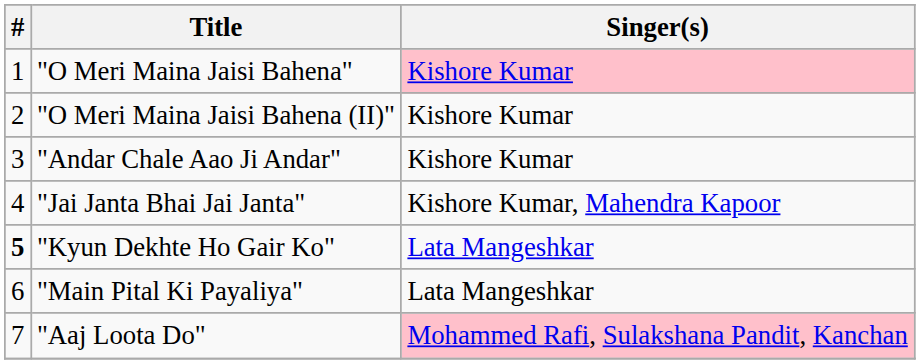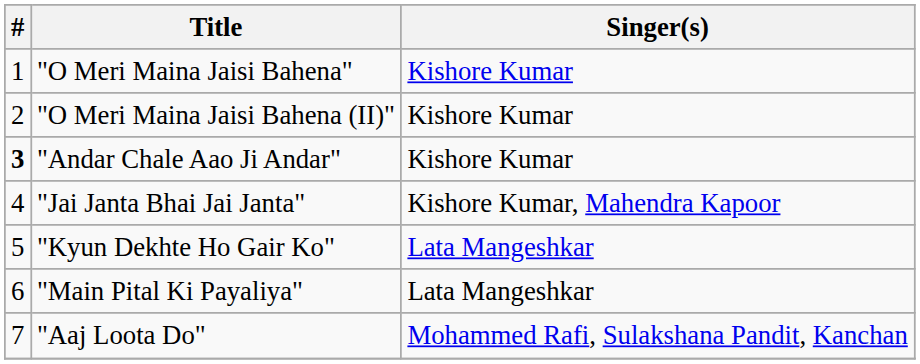"O Meri Maina Jaisi Bahena" | Singer(s): pink background -> no background
"Andar Chale Aao Ji Andar" | #: normal -> bold
"Kyun Dekhte Ho Gair Ko" | #: bold -> normal
"Aaj Loota Do" | Singer(s): pink background -> no background
